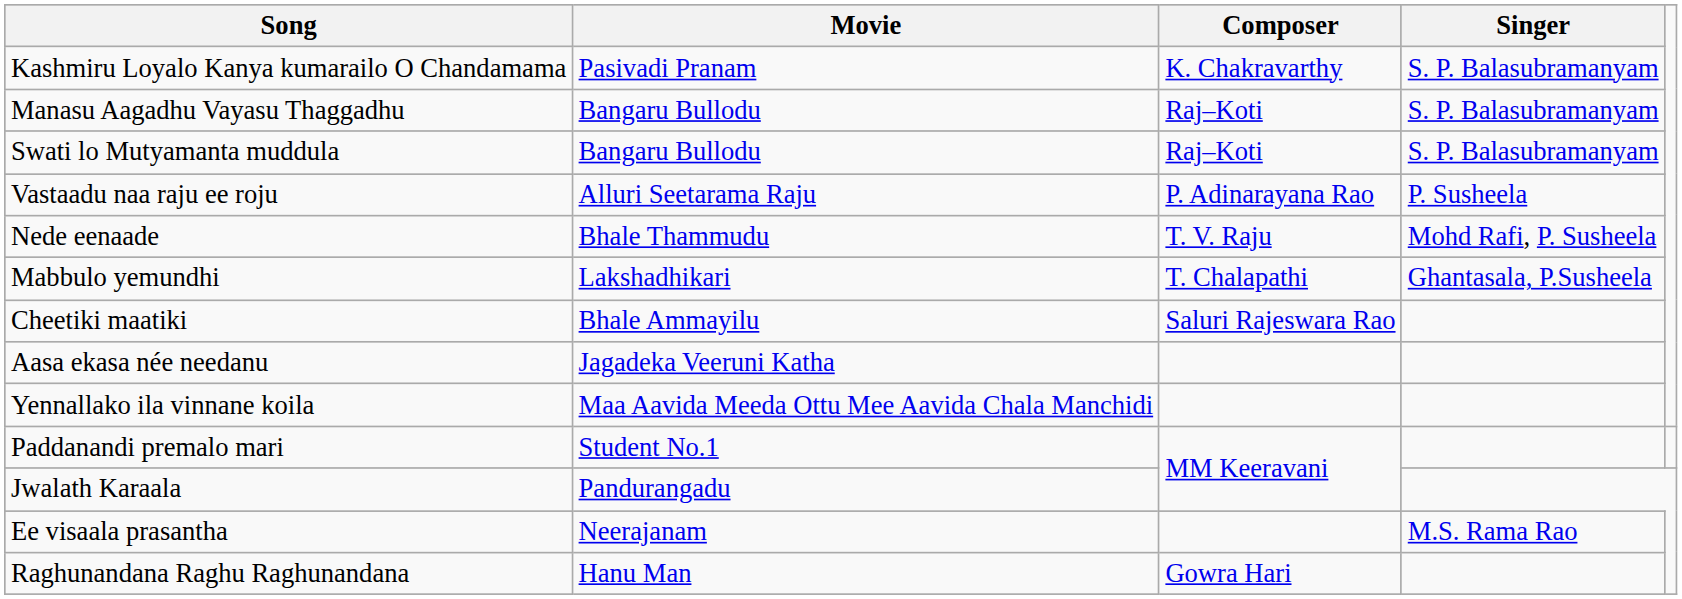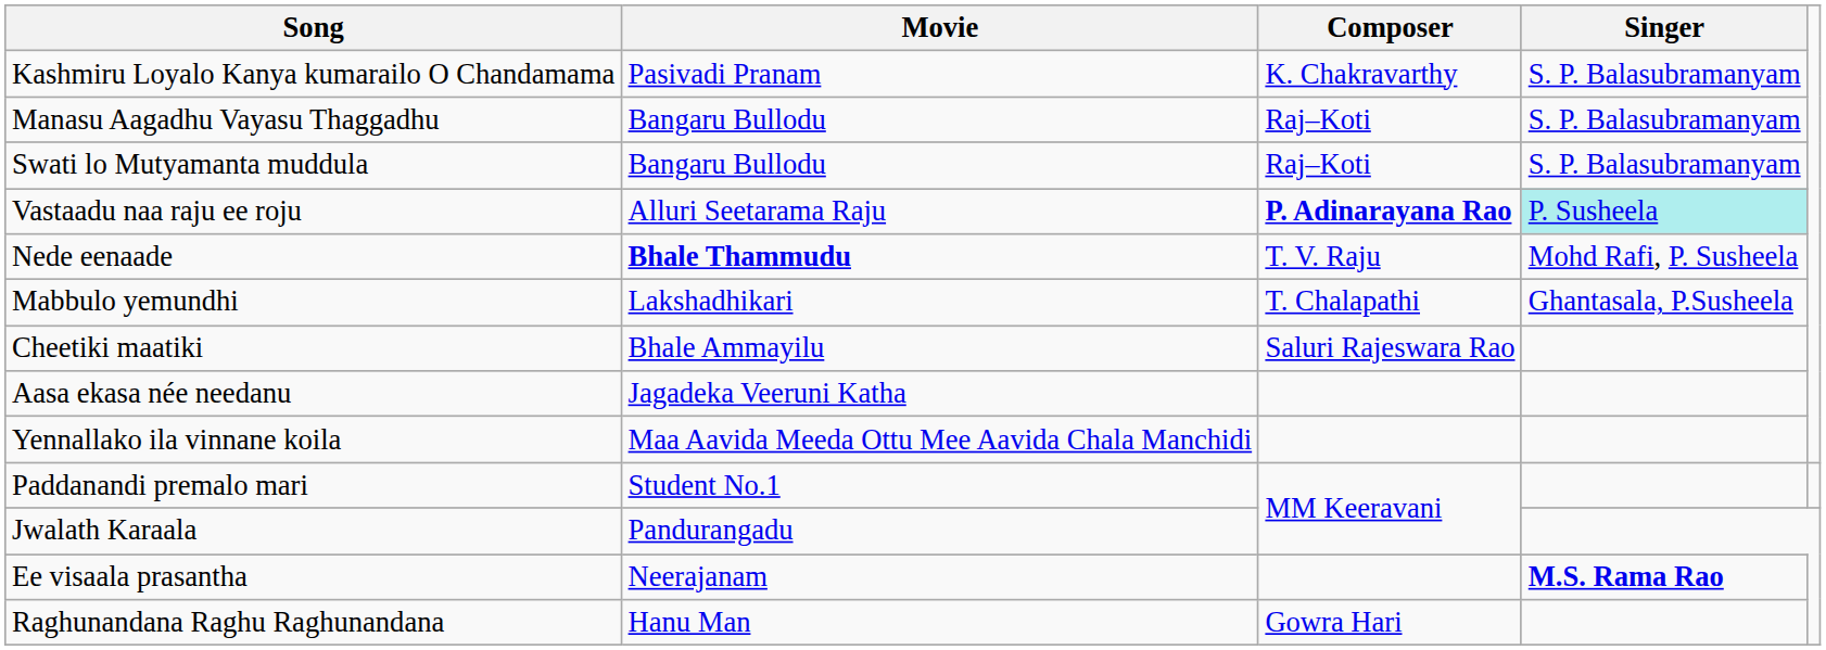Vastaadu naa raju ee roju | Composer: normal -> bold
Vastaadu naa raju ee roju | Singer: no background -> paleturquoise background
Nede eenaade | Movie: normal -> bold
Ee visaala prasantha | Singer: normal -> bold
